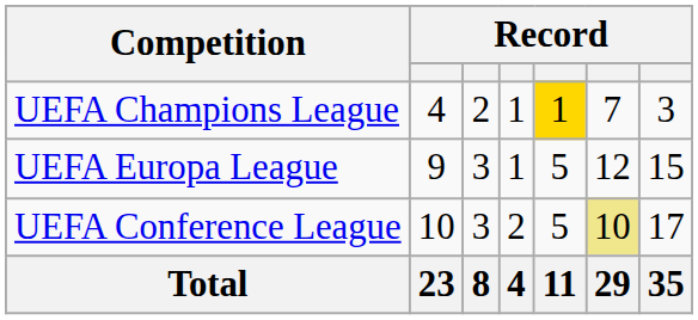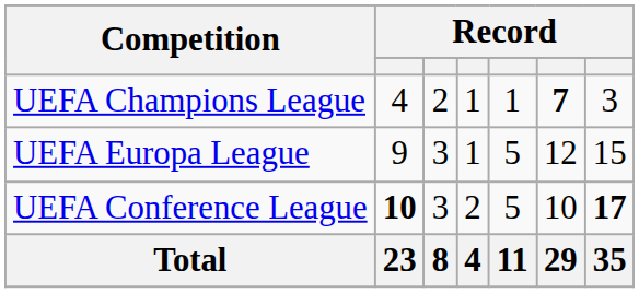UEFA Champions League | column 5: gold background -> no background
UEFA Champions League | column 6: normal -> bold
UEFA Conference League | column 2: normal -> bold
UEFA Conference League | column 6: khaki background -> no background
UEFA Conference League | column 7: normal -> bold
